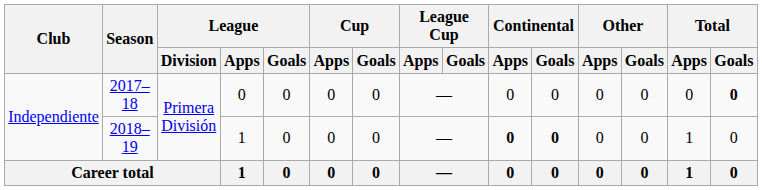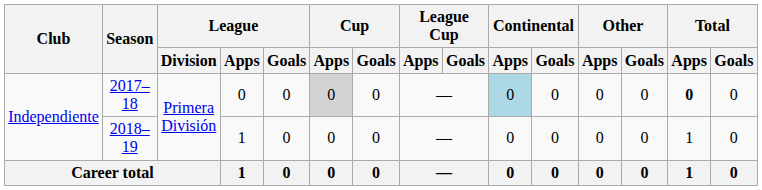2017–18 | Cup / Apps: no background -> lightgrey background
2017–18 | Continental / Apps: no background -> lightblue background
2017–18 | Total / Apps: normal -> bold
2017–18 | Total / Goals: bold -> normal
2018–19 | Continental / Apps: bold -> normal
2018–19 | Continental / Goals: bold -> normal
